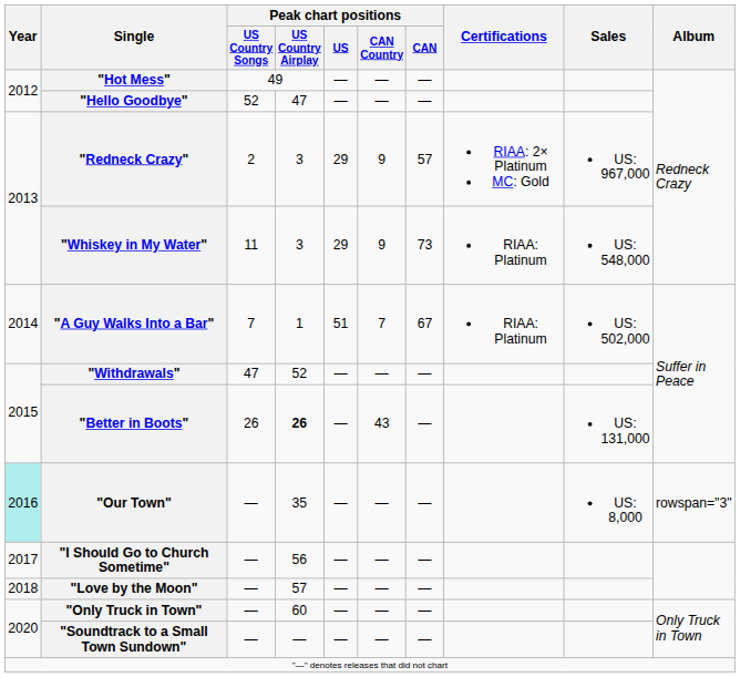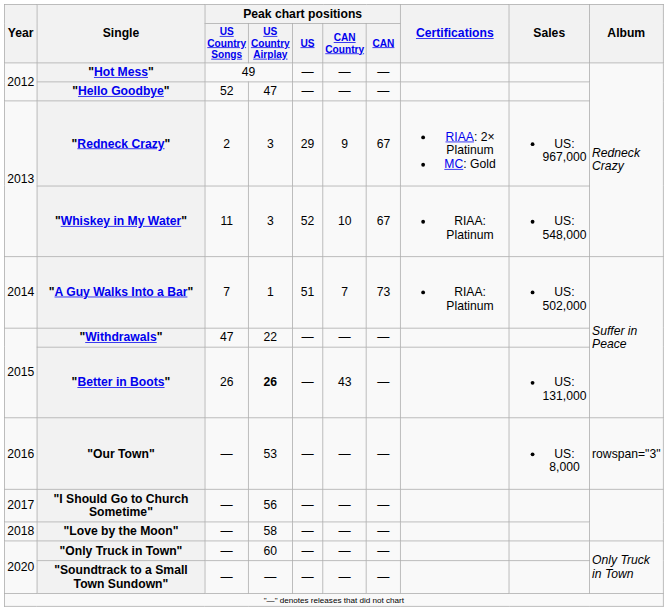"Redneck Crazy" | Peak chart positions / CAN: 57 -> 67
"Whiskey in My Water" | Peak chart positions / US: 29 -> 52
"Whiskey in My Water" | Peak chart positions / CAN Country: 9 -> 10
"Whiskey in My Water" | Peak chart positions / CAN: 73 -> 67
"A Guy Walks Into a Bar" | Peak chart positions / CAN: 67 -> 73
"Withdrawals" | Peak chart positions / US Country Airplay: 52 -> 22
"Our Town" | Year: paleturquoise background -> no background
"Our Town" | Peak chart positions / US Country Airplay: 35 -> 53
"Love by the Moon" | Peak chart positions / US Country Airplay: 57 -> 58
